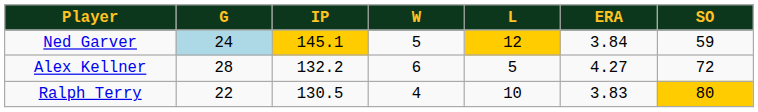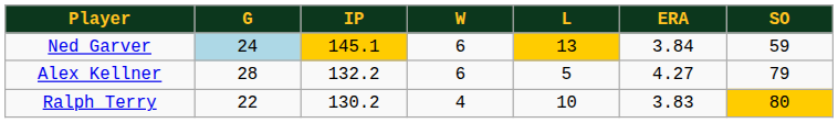Ned Garver | W: 5 -> 6
Ned Garver | L: 12 -> 13
Alex Kellner | SO: 72 -> 79
Ralph Terry | IP: 130.5 -> 130.2
